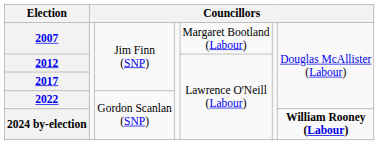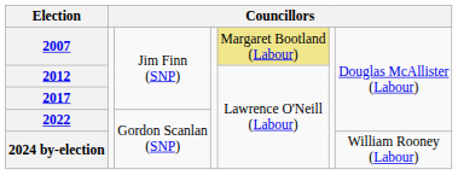2007 | column 5: no background -> khaki background
2024 by-election | column 7: bold -> normal
